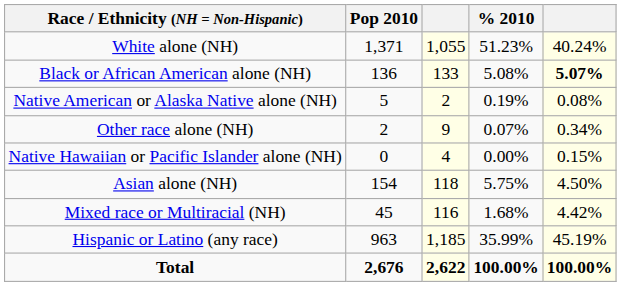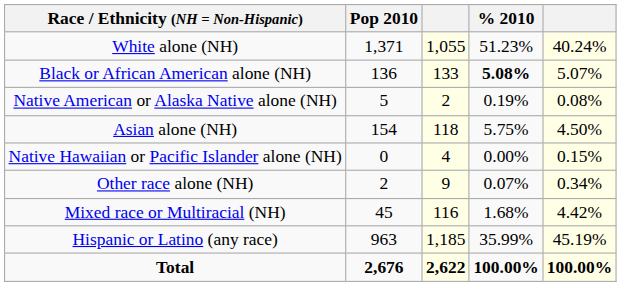Black or African American alone (NH) | % 2010: normal -> bold
Black or African American alone (NH) | column 5: bold -> normal
rows swapped: Asian alone (NH) <-> Other race alone (NH)
